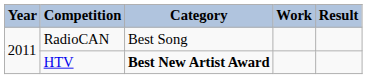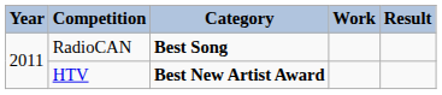RadioCAN | Category: normal -> bold
